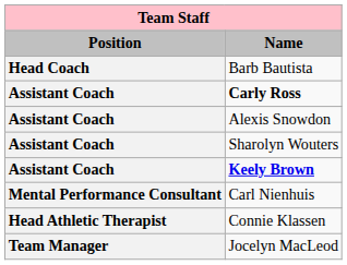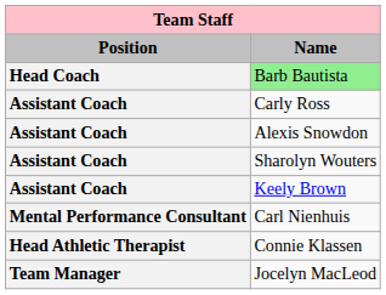Barb Bautista | Name: no background -> lightgreen background
Carly Ross | Name: bold -> normal
Keely Brown | Name: bold -> normal
